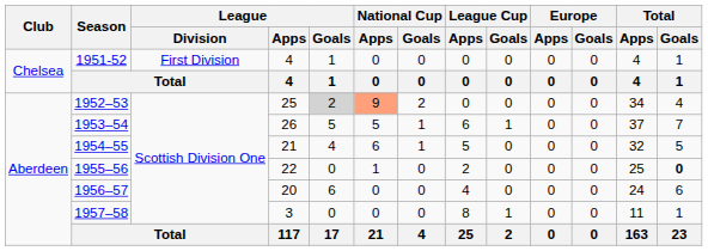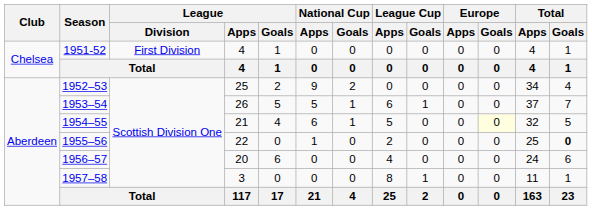1952–53 | League / Goals: lightgrey background -> no background
1952–53 | National Cup / Apps: lightsalmon background -> no background
1954–55 | Europe / Goals: no background -> lightyellow background
